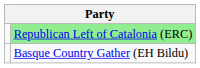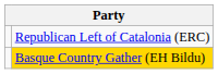Republican Left of Catalonia (ERC) | column 2: lightgreen background -> no background
Basque Country Gather (EH Bildu) | column 2: no background -> gold background
